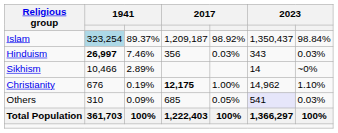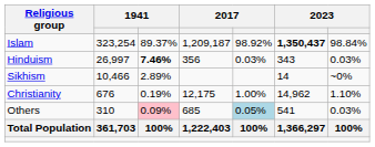Islam | column 2: lightblue background -> no background
Islam | column 6: normal -> bold
Hinduism | column 2: bold -> normal
Hinduism | column 3: normal -> bold
Christianity | column 4: bold -> normal
Others | column 3: no background -> pink background
Others | column 5: no background -> lightblue background
Others | column 6: lavender background -> no background
